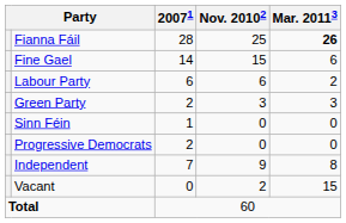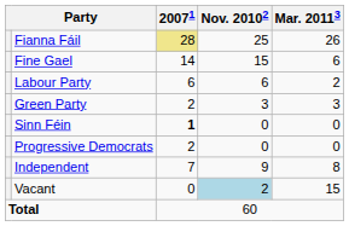Fianna Fáil | 20071: no background -> khaki background
Fianna Fáil | Mar. 20113: bold -> normal
Sinn Féin | 20071: normal -> bold
Vacant | Nov. 20102: no background -> lightblue background
